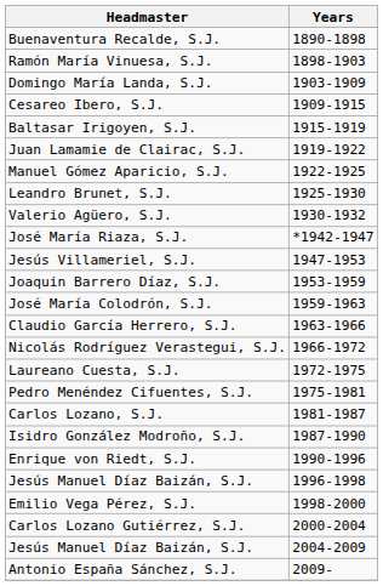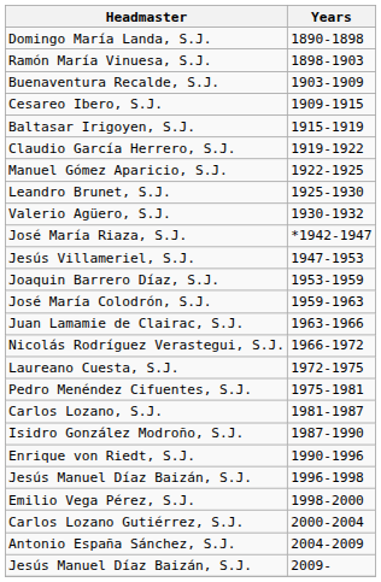row 2 | Headmaster: Buenaventura Recalde, S.J. -> Domingo María Landa, S.J.
row 4 | Headmaster: Domingo María Landa, S.J. -> Buenaventura Recalde, S.J.
row 7 | Headmaster: Juan Lamamie de Clairac, S.J. -> Claudio García Herrero, S.J.
row 15 | Headmaster: Claudio García Herrero, S.J. -> Juan Lamamie de Clairac, S.J.
row 25 | Headmaster: Jesús Manuel Díaz Baizán, S.J. -> Antonio España Sánchez, S.J.
row 26 | Headmaster: Antonio España Sánchez, S.J. -> Jesús Manuel Díaz Baizán, S.J.
